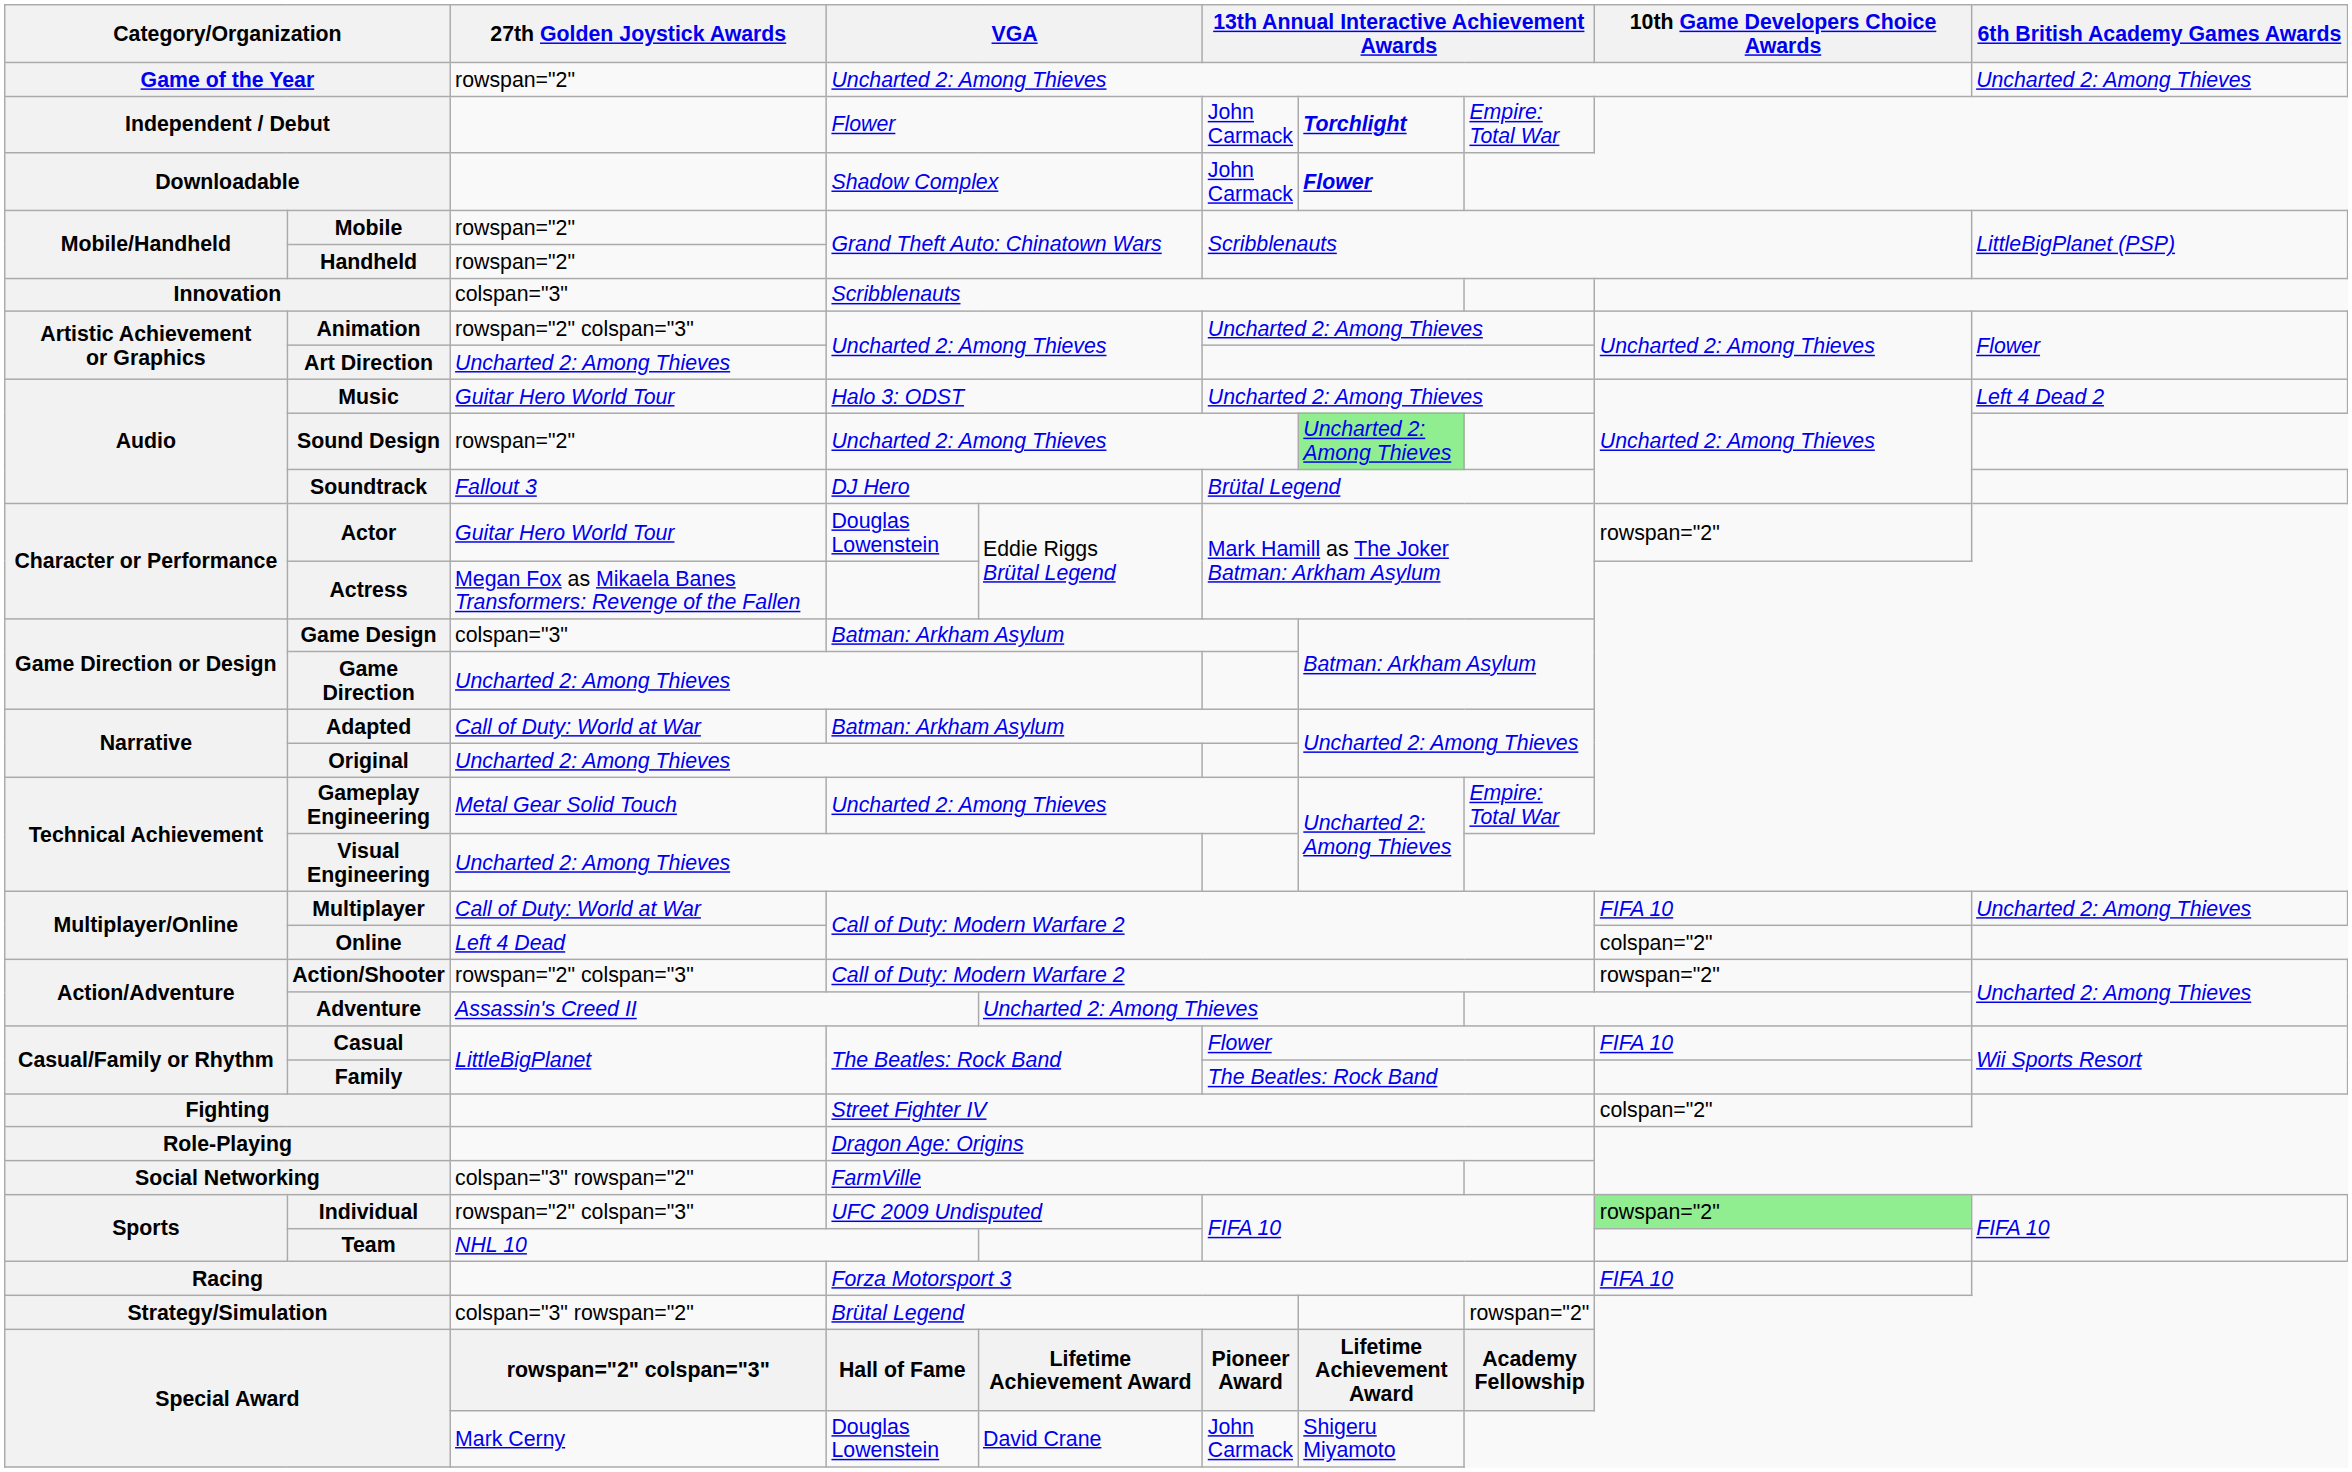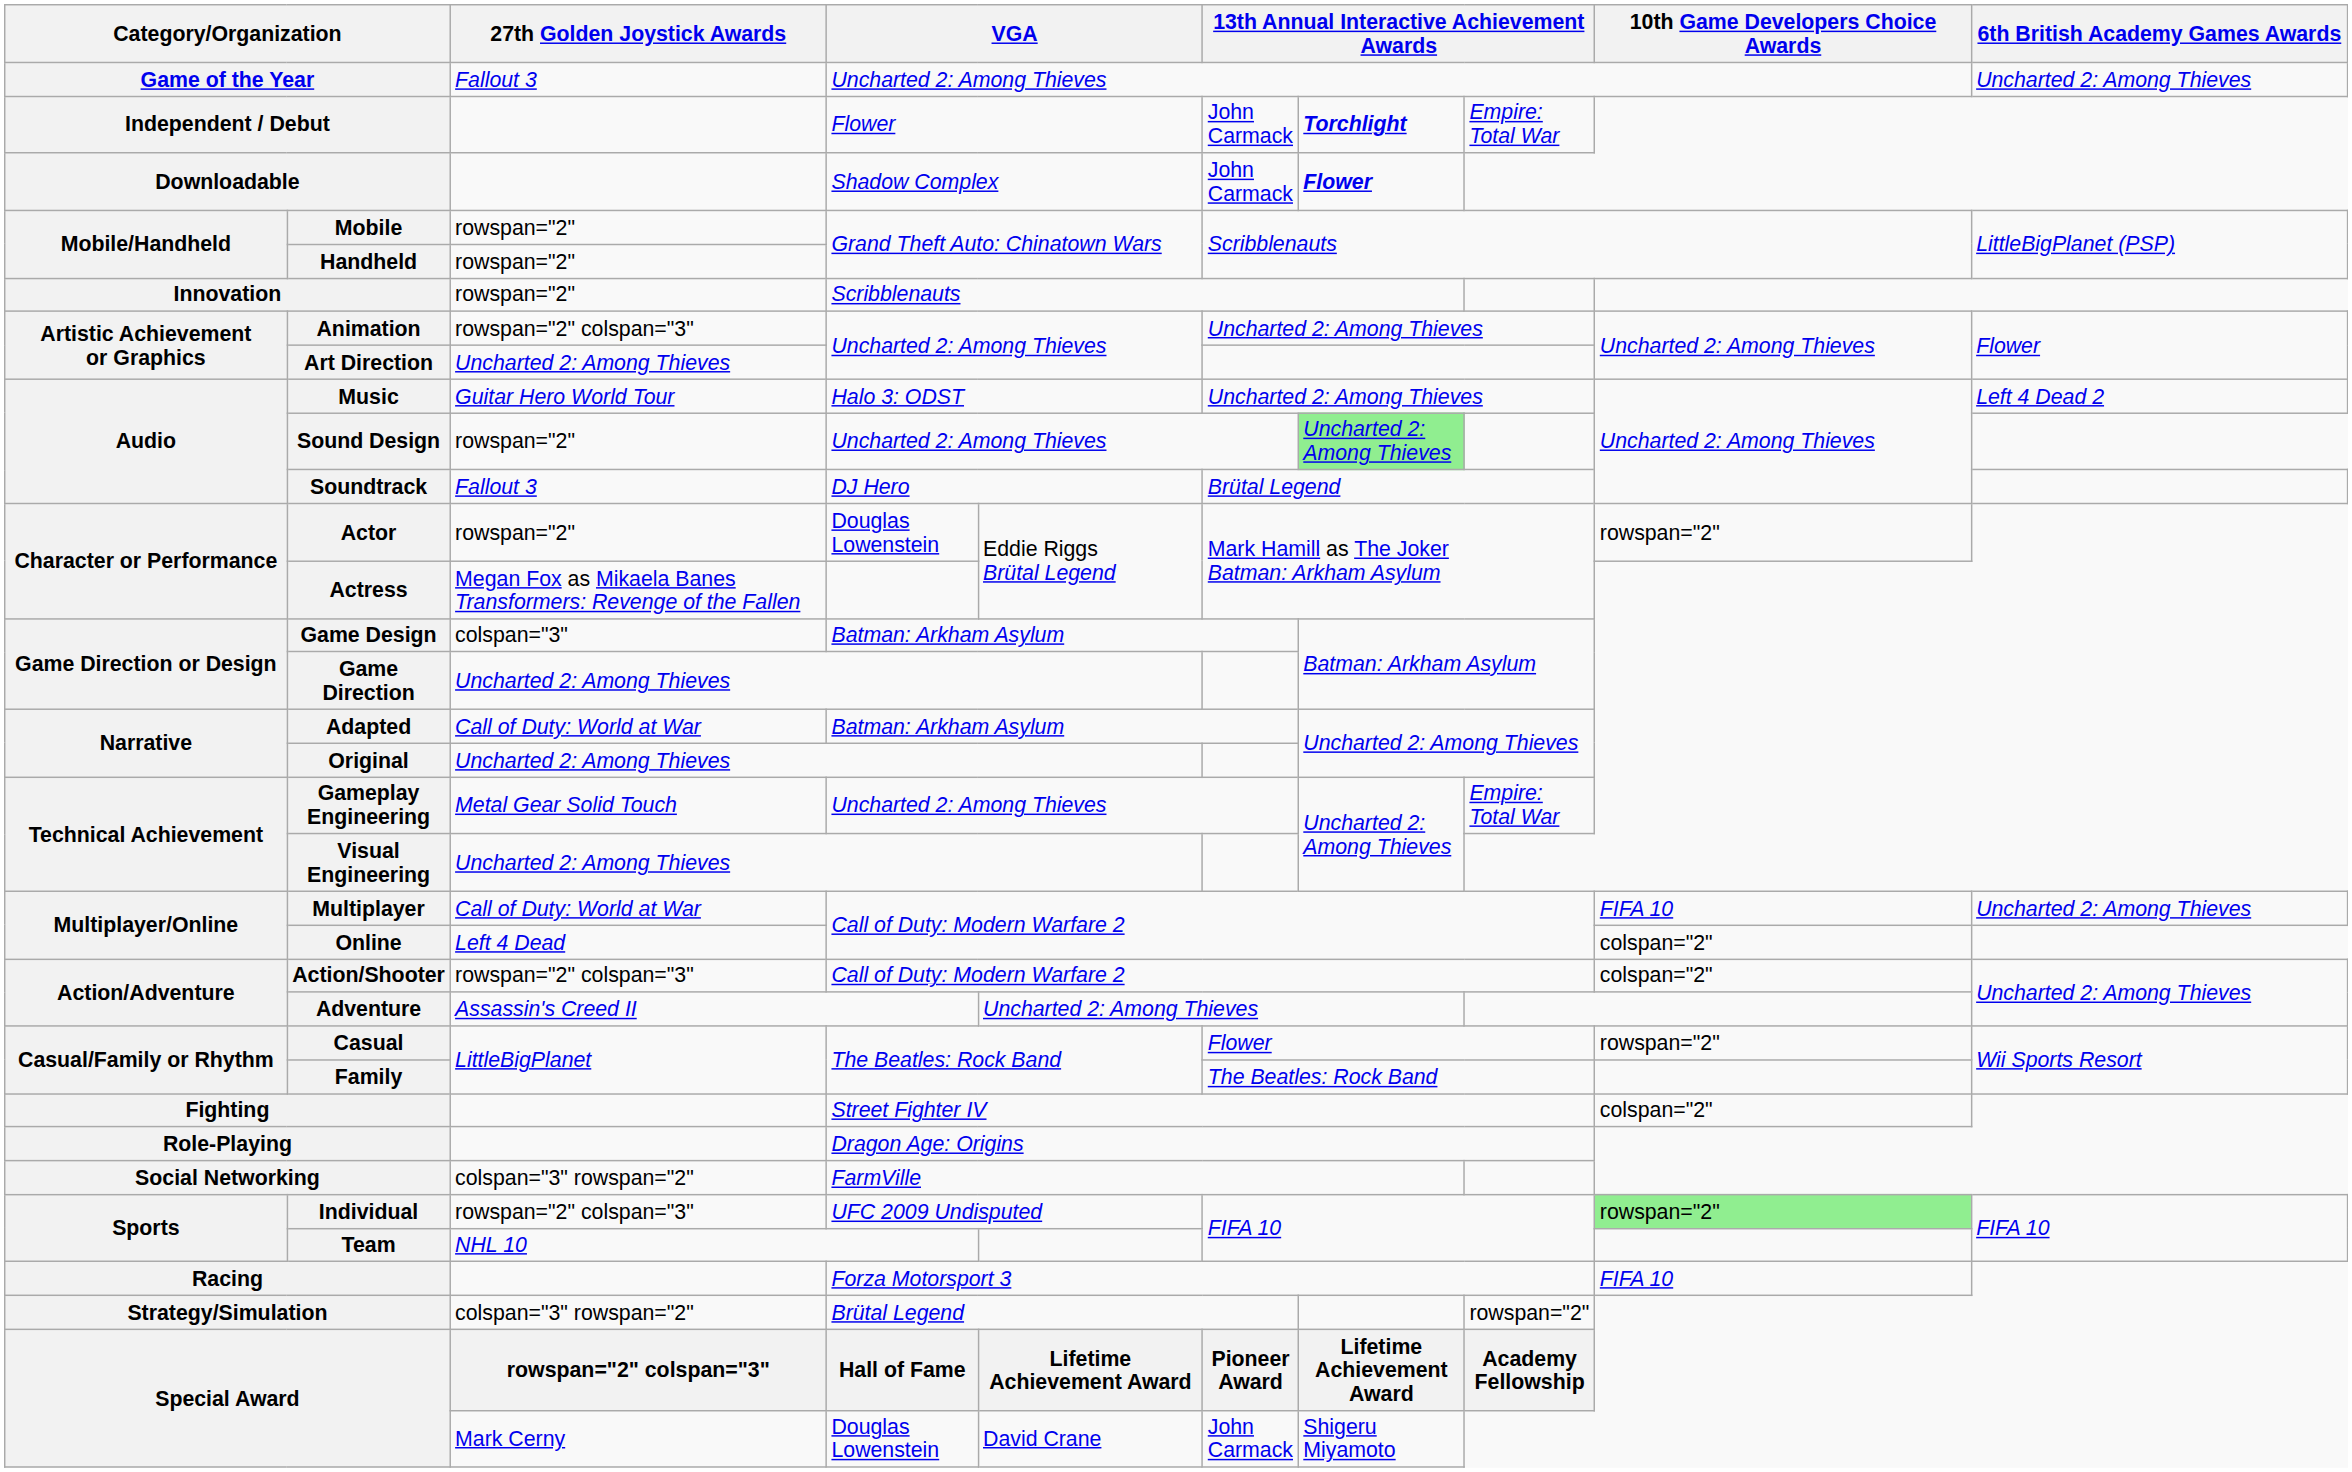Game of the Year | 27th Golden Joystick Awards: rowspan="2" -> Fallout 3
Innovation | 27th Golden Joystick Awards: colspan="3" -> rowspan="2"
Actor | 27th Golden Joystick Awards: Guitar Hero World Tour -> rowspan="2"
Action/Shooter | 10th Game Developers Choice Awards: rowspan="2" -> colspan="2"
Casual | 10th Game Developers Choice Awards: FIFA 10 -> rowspan="2"
